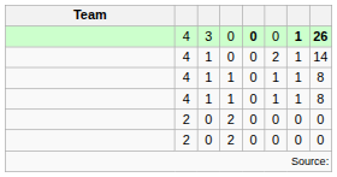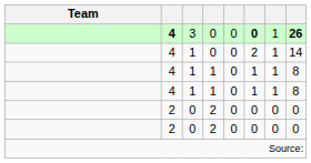3 | column 2: normal -> bold
3 | column 5: bold -> normal
3 | column 6: normal -> bold
3 | column 7: bold -> normal
